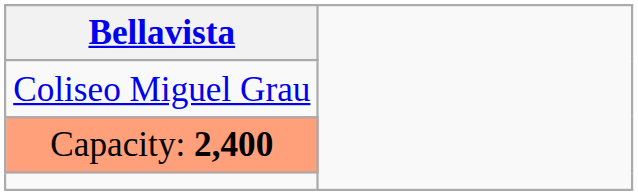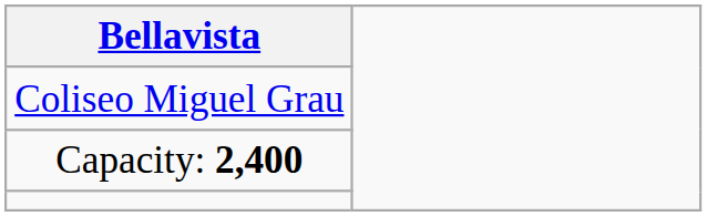Capacity: 2,400 | Bellavista: lightsalmon background -> no background
